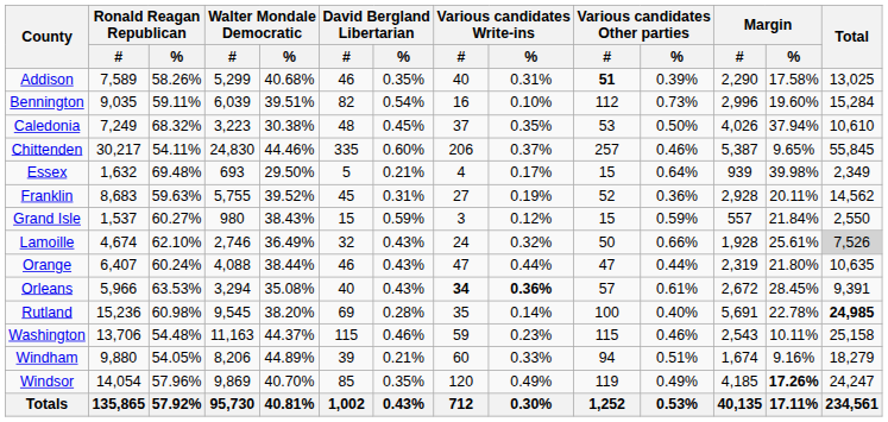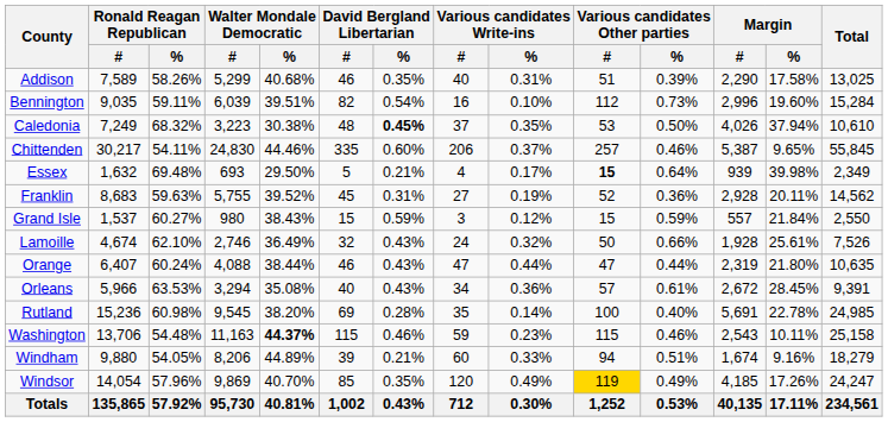Addison | Various candidates Other parties / #: bold -> normal
Caledonia | David Bergland Libertarian / %: normal -> bold
Essex | Various candidates Other parties / #: normal -> bold
Lamoille | Total: lightgrey background -> no background
Orleans | Various candidates Write-ins / #: bold -> normal
Orleans | Various candidates Write-ins / %: bold -> normal
Rutland | Total: bold -> normal
Washington | Walter Mondale Democratic / %: normal -> bold
Windsor | Various candidates Other parties / #: no background -> gold background
Windsor | Margin / %: bold -> normal
